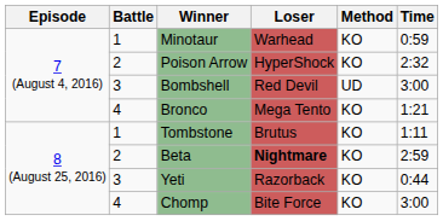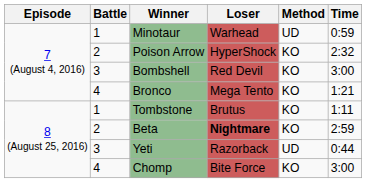Minotaur | Method: KO -> UD
Bombshell | Method: UD -> KO
Yeti | Method: KO -> UD
